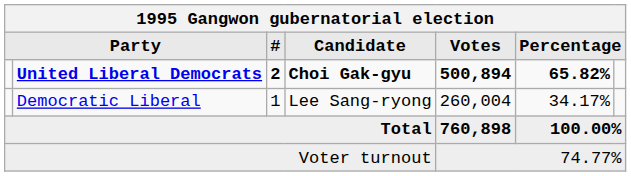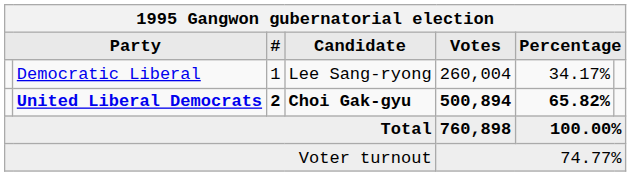rows swapped: United Liberal Democrats <-> Democratic Liberal
